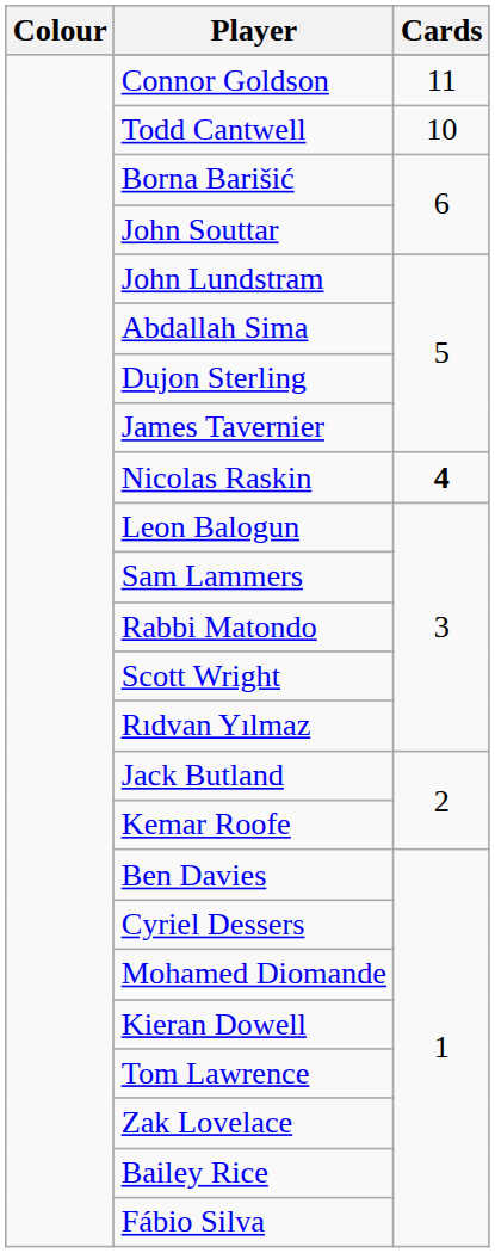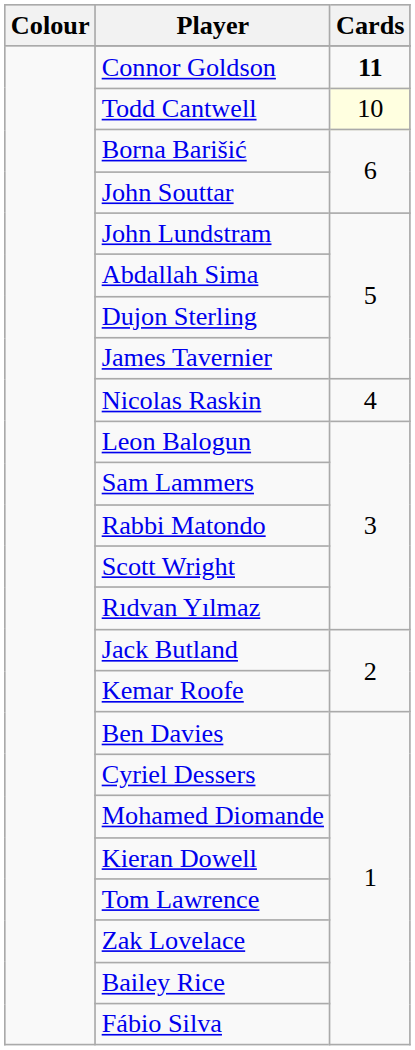Connor Goldson | Cards: normal -> bold
Todd Cantwell | Cards: no background -> lightyellow background
Nicolas Raskin | Cards: bold -> normal
